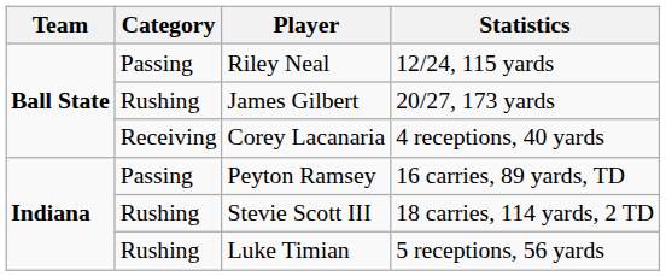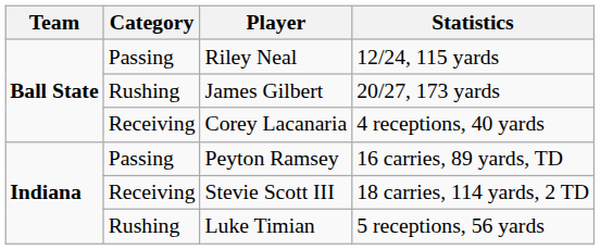Stevie Scott III | Category: Rushing -> Receiving
